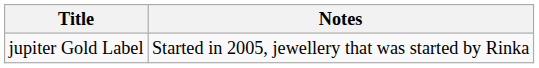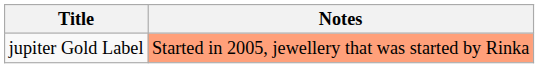jupiter Gold Label | Notes: no background -> lightsalmon background
